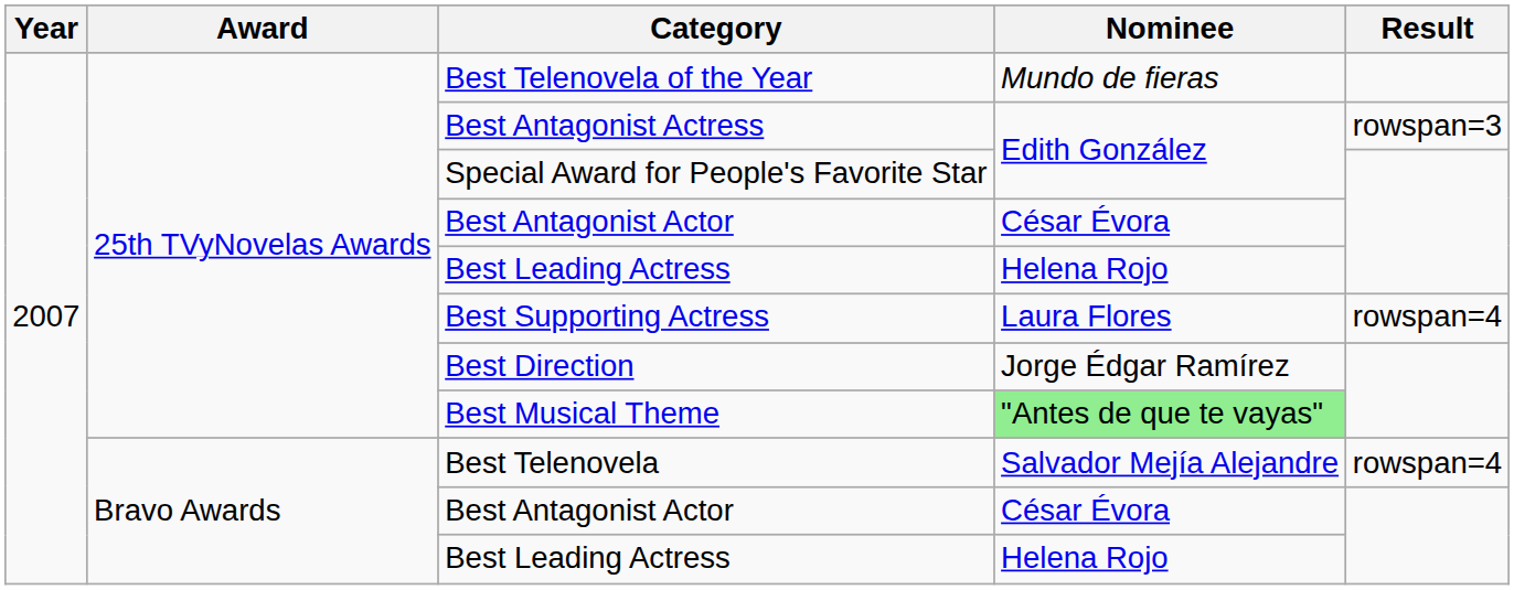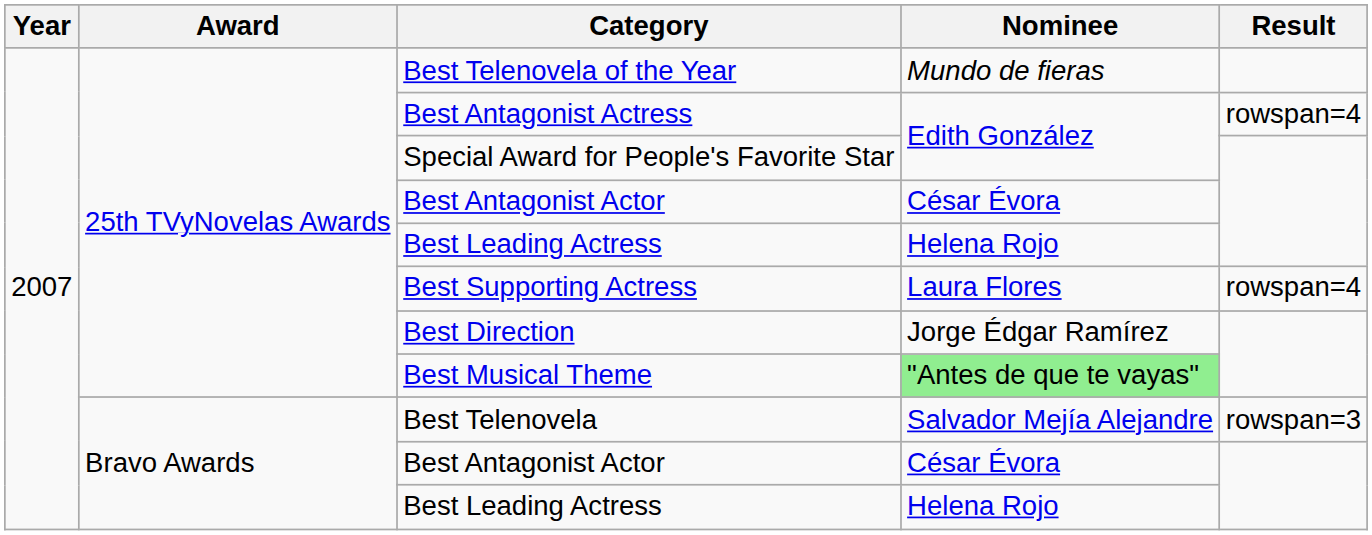Best Antagonist Actress | Result: rowspan=3 -> rowspan=4
Best Telenovela | Result: rowspan=4 -> rowspan=3
